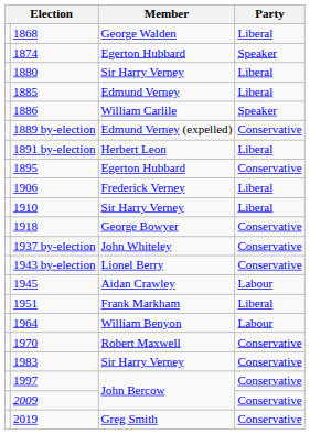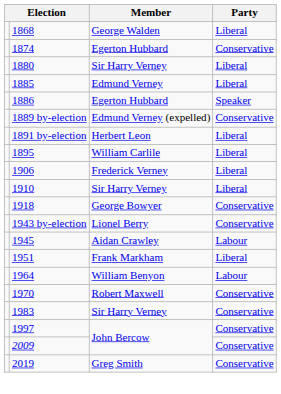1874 | Party: Speaker -> Conservative
1886 | Member: William Carlile -> Egerton Hubbard
1895 | Member: Egerton Hubbard -> William Carlile
1895 | Party: Conservative -> Liberal
- row: 1937 by-election | John Whiteley | Conservative
